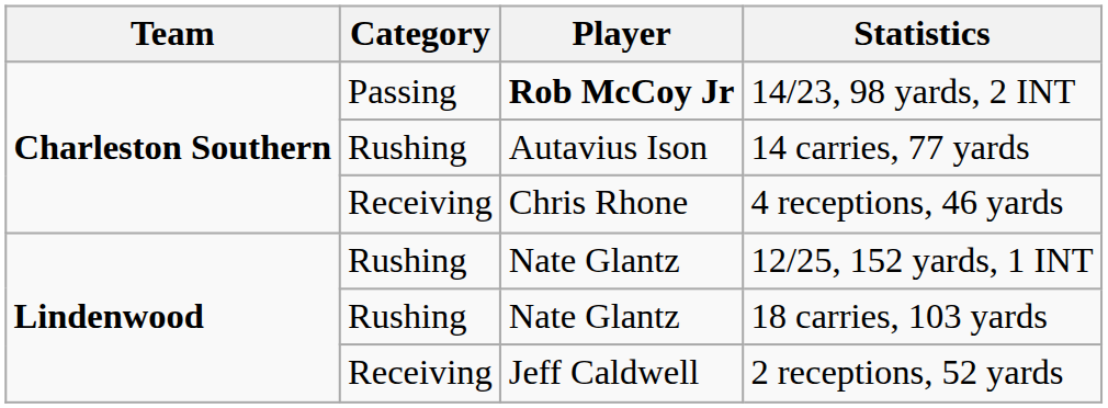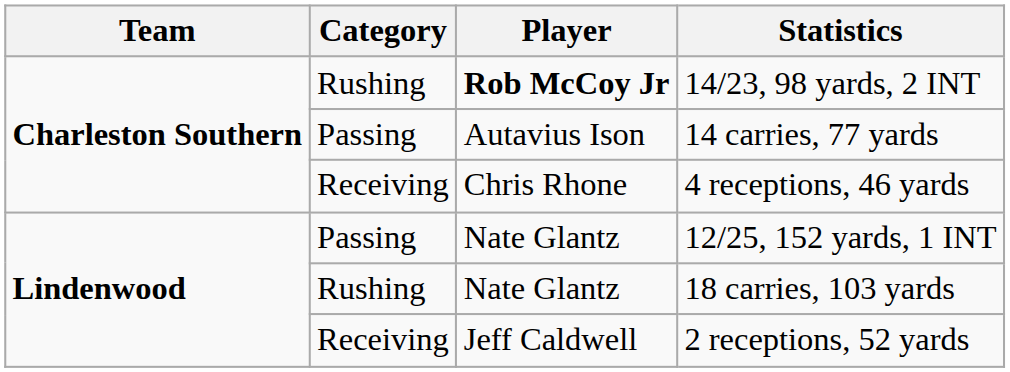14/23, 98 yards, 2 INT | Category: Passing -> Rushing
14 carries, 77 yards | Category: Rushing -> Passing
12/25, 152 yards, 1 INT | Category: Rushing -> Passing
